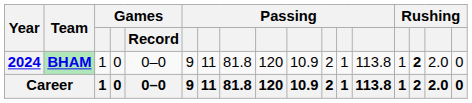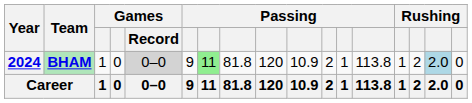BHAM | Games / Record: no background -> lightgrey background
BHAM | column 7: no background -> lightgreen background
BHAM | column 15: bold -> normal
BHAM | column 16: no background -> lightblue background
